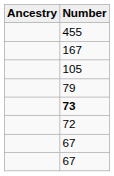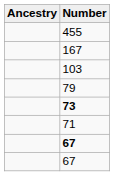row 4 | Number: 105 -> 103
row 7 | Number: 72 -> 71
row 8 | Number: normal -> bold
